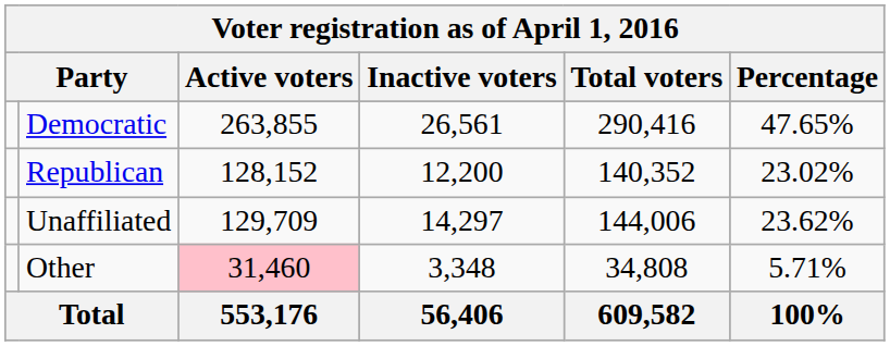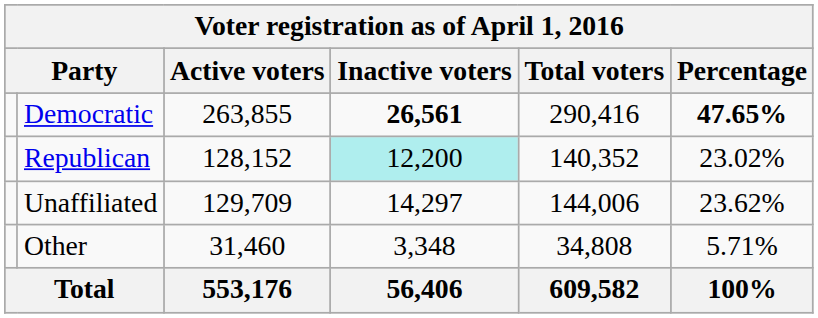Democratic | Inactive voters: normal -> bold
Democratic | Percentage: normal -> bold
Republican | Inactive voters: no background -> paleturquoise background
Other | Active voters: pink background -> no background
